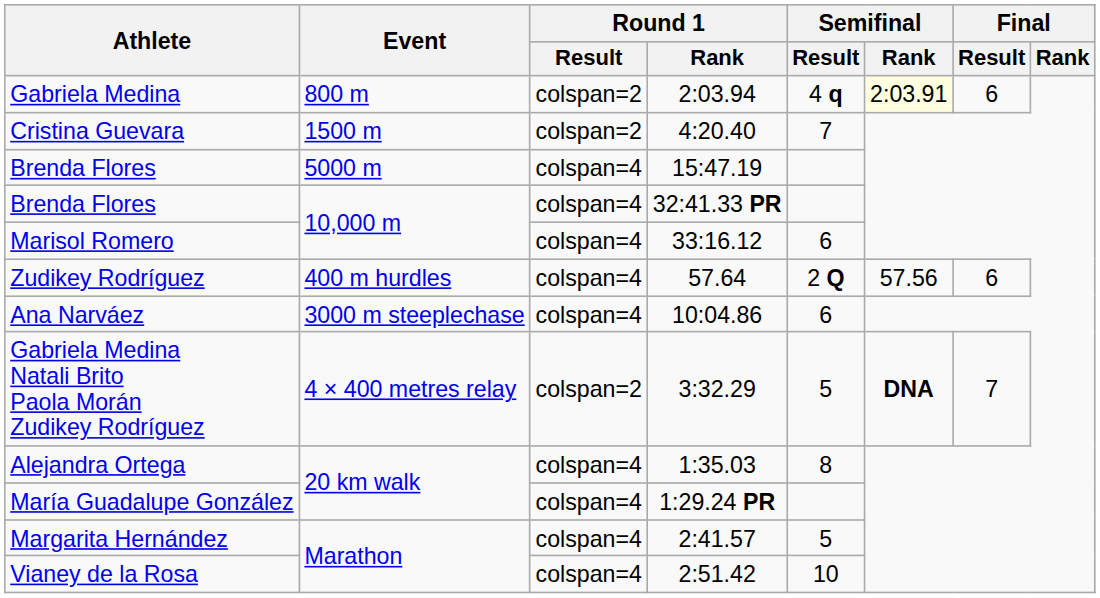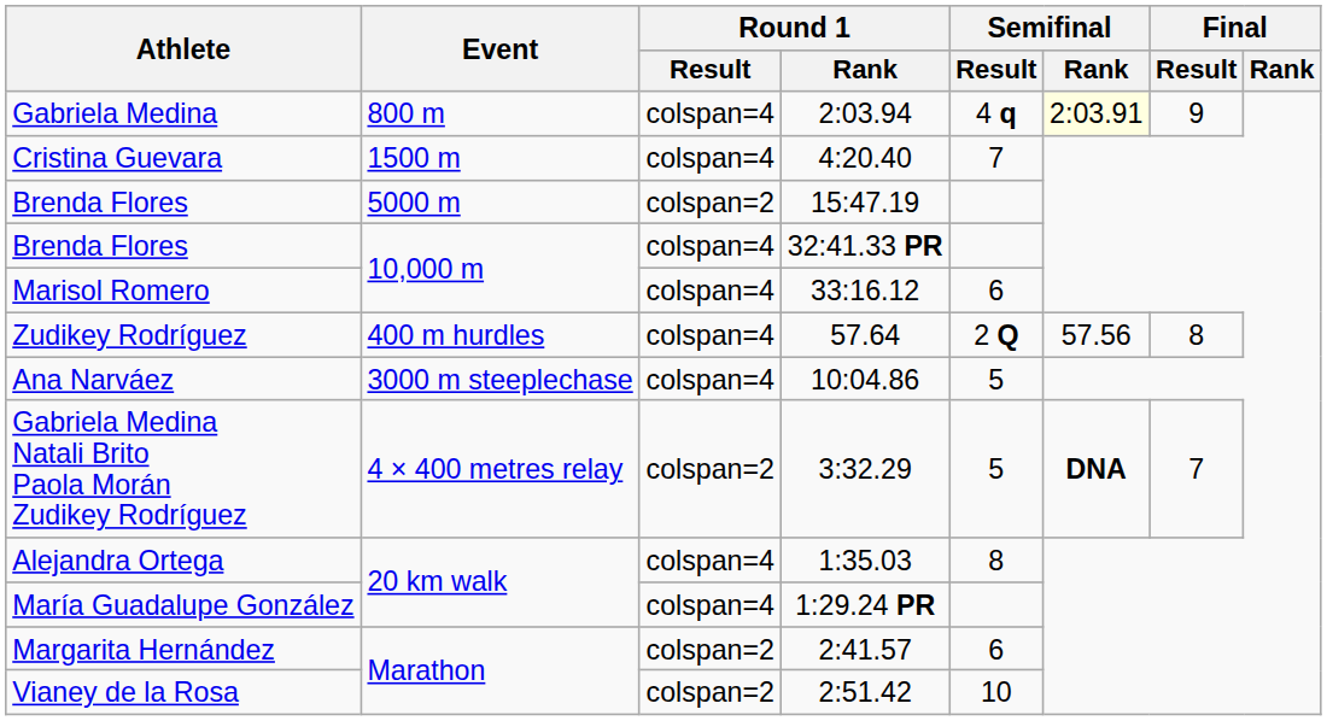Gabriela Medina | Round 1 / Result: colspan=2 -> colspan=4
Gabriela Medina | Final / Result: 6 -> 9
Cristina Guevara | Round 1 / Result: colspan=2 -> colspan=4
Brenda Flores / 15:47.19 | Round 1 / Result: colspan=4 -> colspan=2
Zudikey Rodríguez | Final / Result: 6 -> 8
Ana Narváez | Semifinal / Result: 6 -> 5
Margarita Hernández | Round 1 / Result: colspan=4 -> colspan=2
Margarita Hernández | Semifinal / Result: 5 -> 6
Vianey de la Rosa | Round 1 / Result: colspan=4 -> colspan=2
